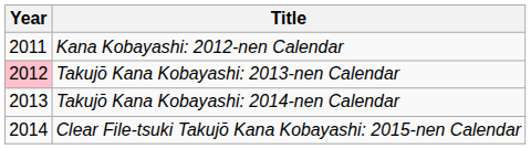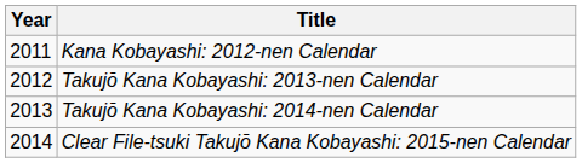Takujō Kana Kobayashi: 2013-nen Calendar | Year: pink background -> no background
